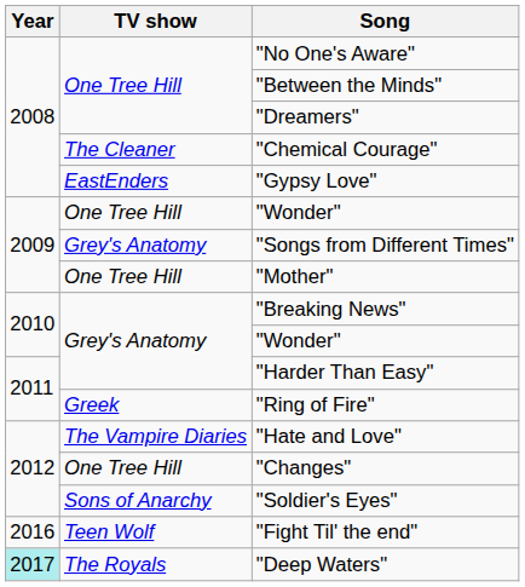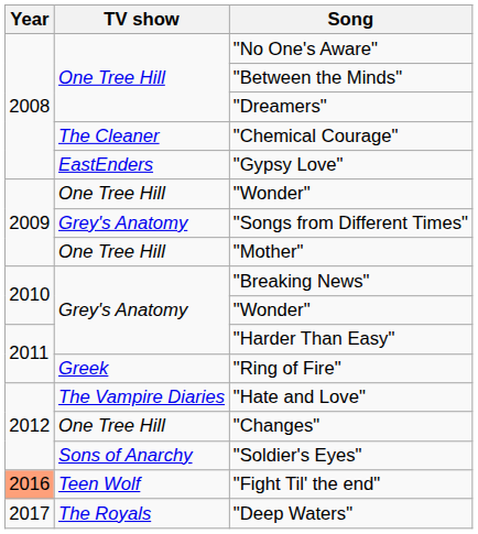"Fight Til' the end" | Year: no background -> lightsalmon background
"Deep Waters" | Year: paleturquoise background -> no background
